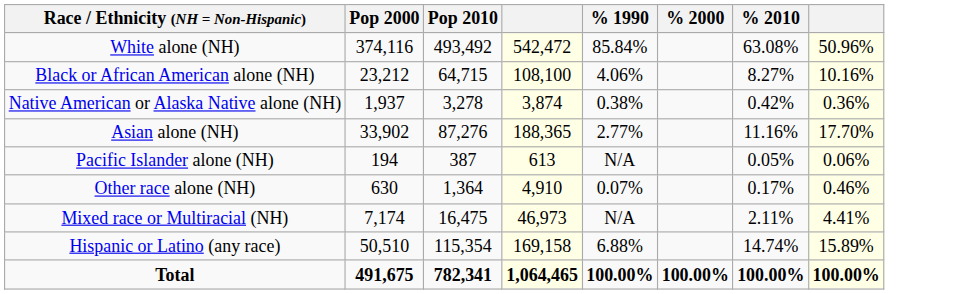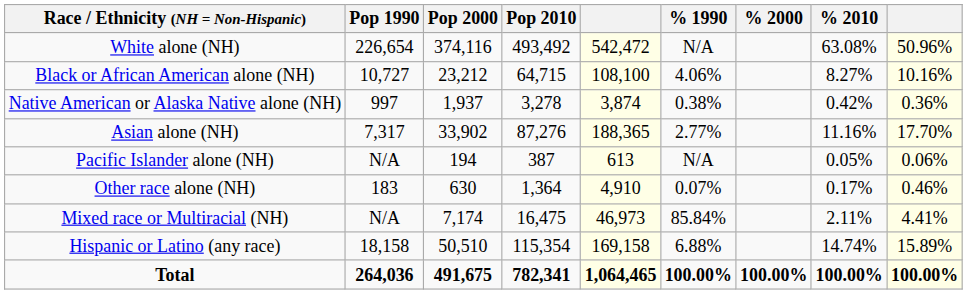+ column: Pop 1990 | 226,654 | 10,727 | 997 | 7,317 | N/A | 183 | N/A | 18,158 | 264,036
White alone (NH) | % 1990: 85.84% -> N/A
Mixed race or Multiracial (NH) | % 1990: N/A -> 85.84%
